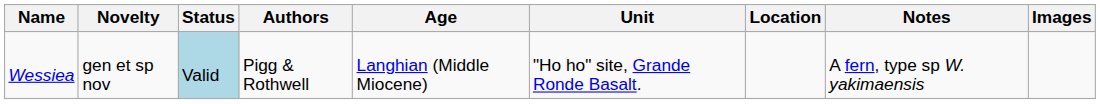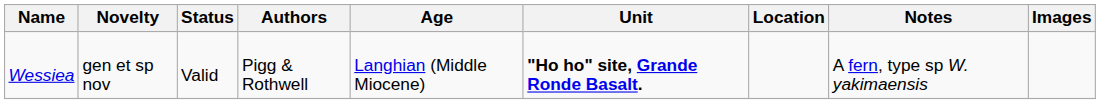Wessiea | Status: lightblue background -> no background
Wessiea | Unit: normal -> bold
